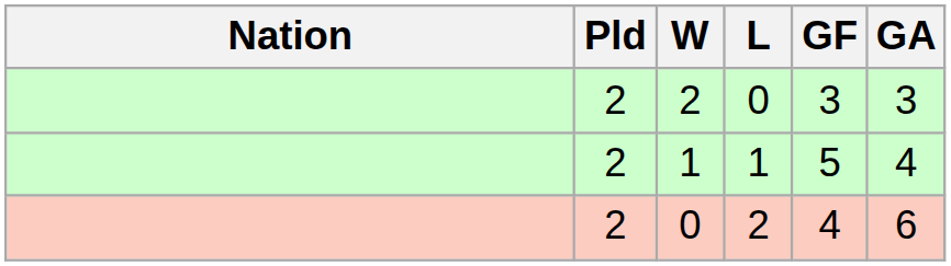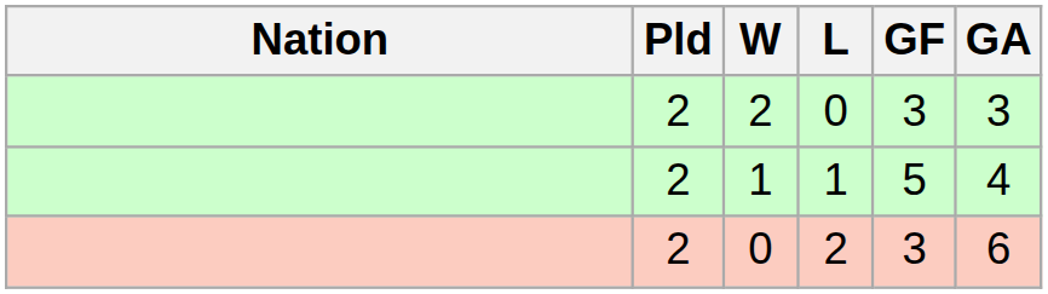row 4 | GF: 4 -> 3
